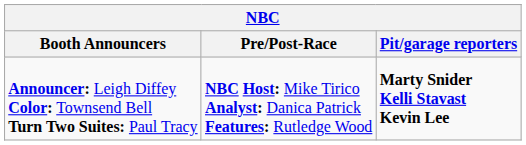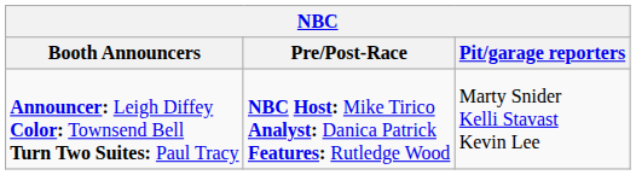row 3 | Pit/garage reporters: bold -> normal
